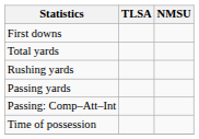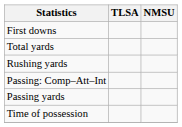rows swapped: Passing yards <-> Passing: Comp–Att–Int
